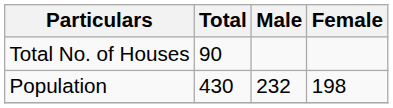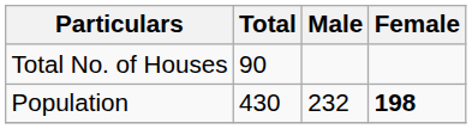Population | Female: normal -> bold
